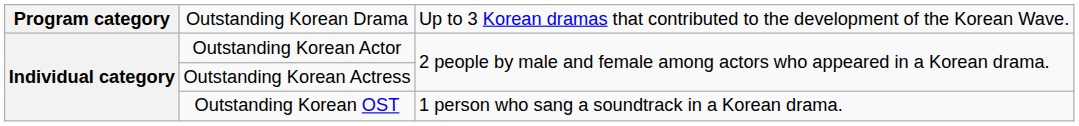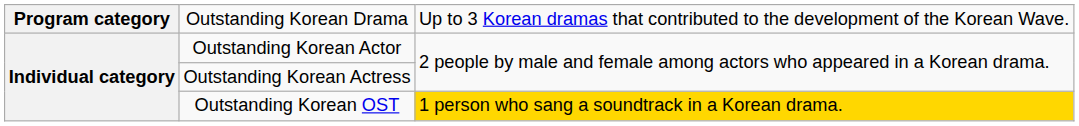Outstanding Korean OST | column 3: no background -> gold background
